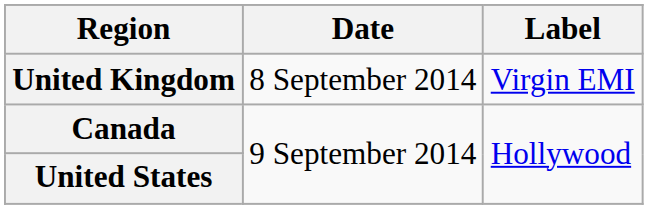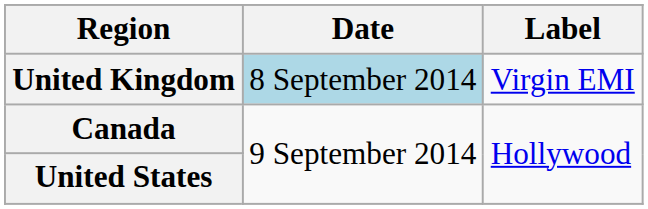United Kingdom | Date: no background -> lightblue background
